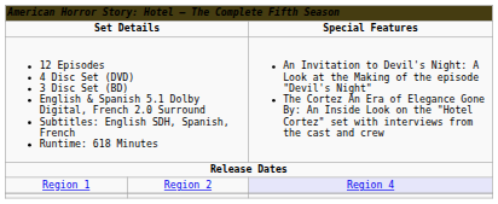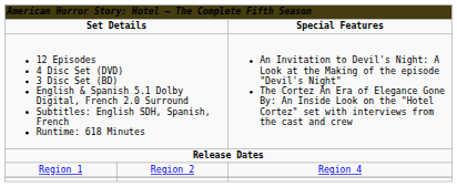Region 1 | column 3: lavender background -> no background
